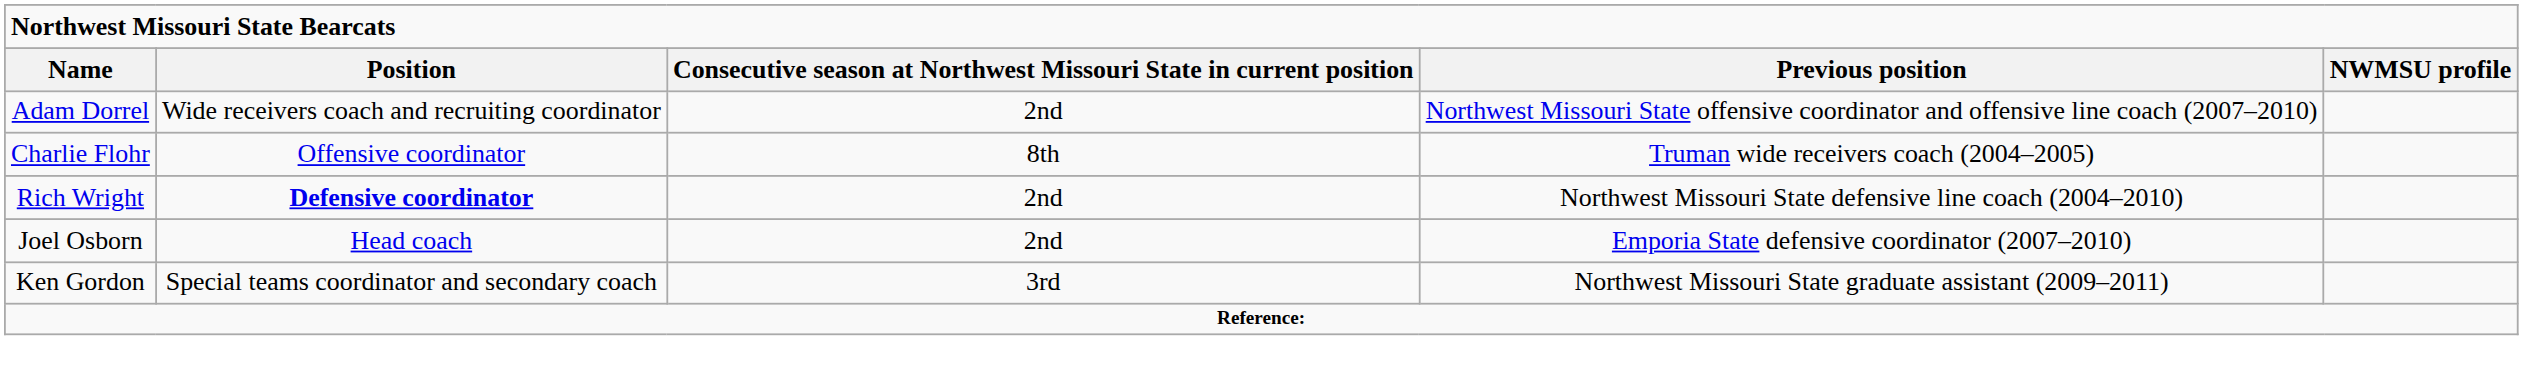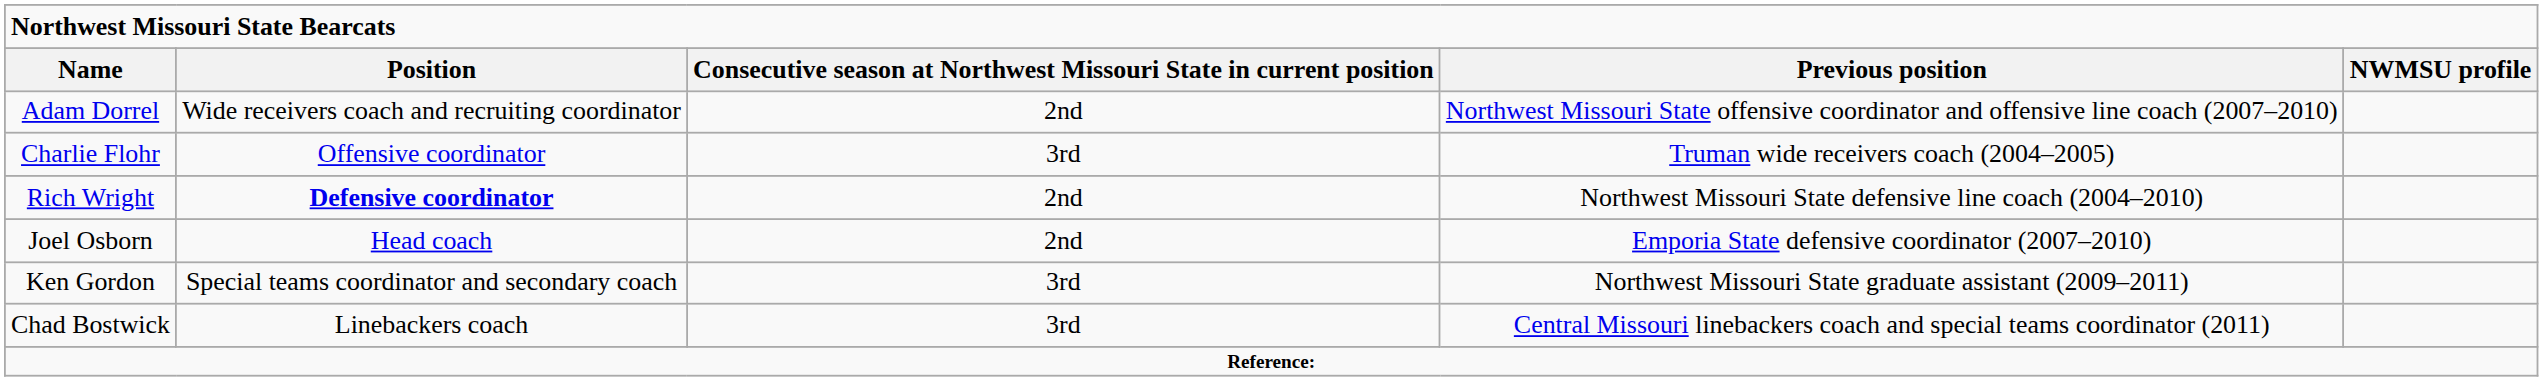Charlie Flohr | column 3: 8th -> 3rd
+ row: Chad Bostwick | Linebackers coach | 3rd | Central Missouri linebackers coach and special teams coordinator (2011)
